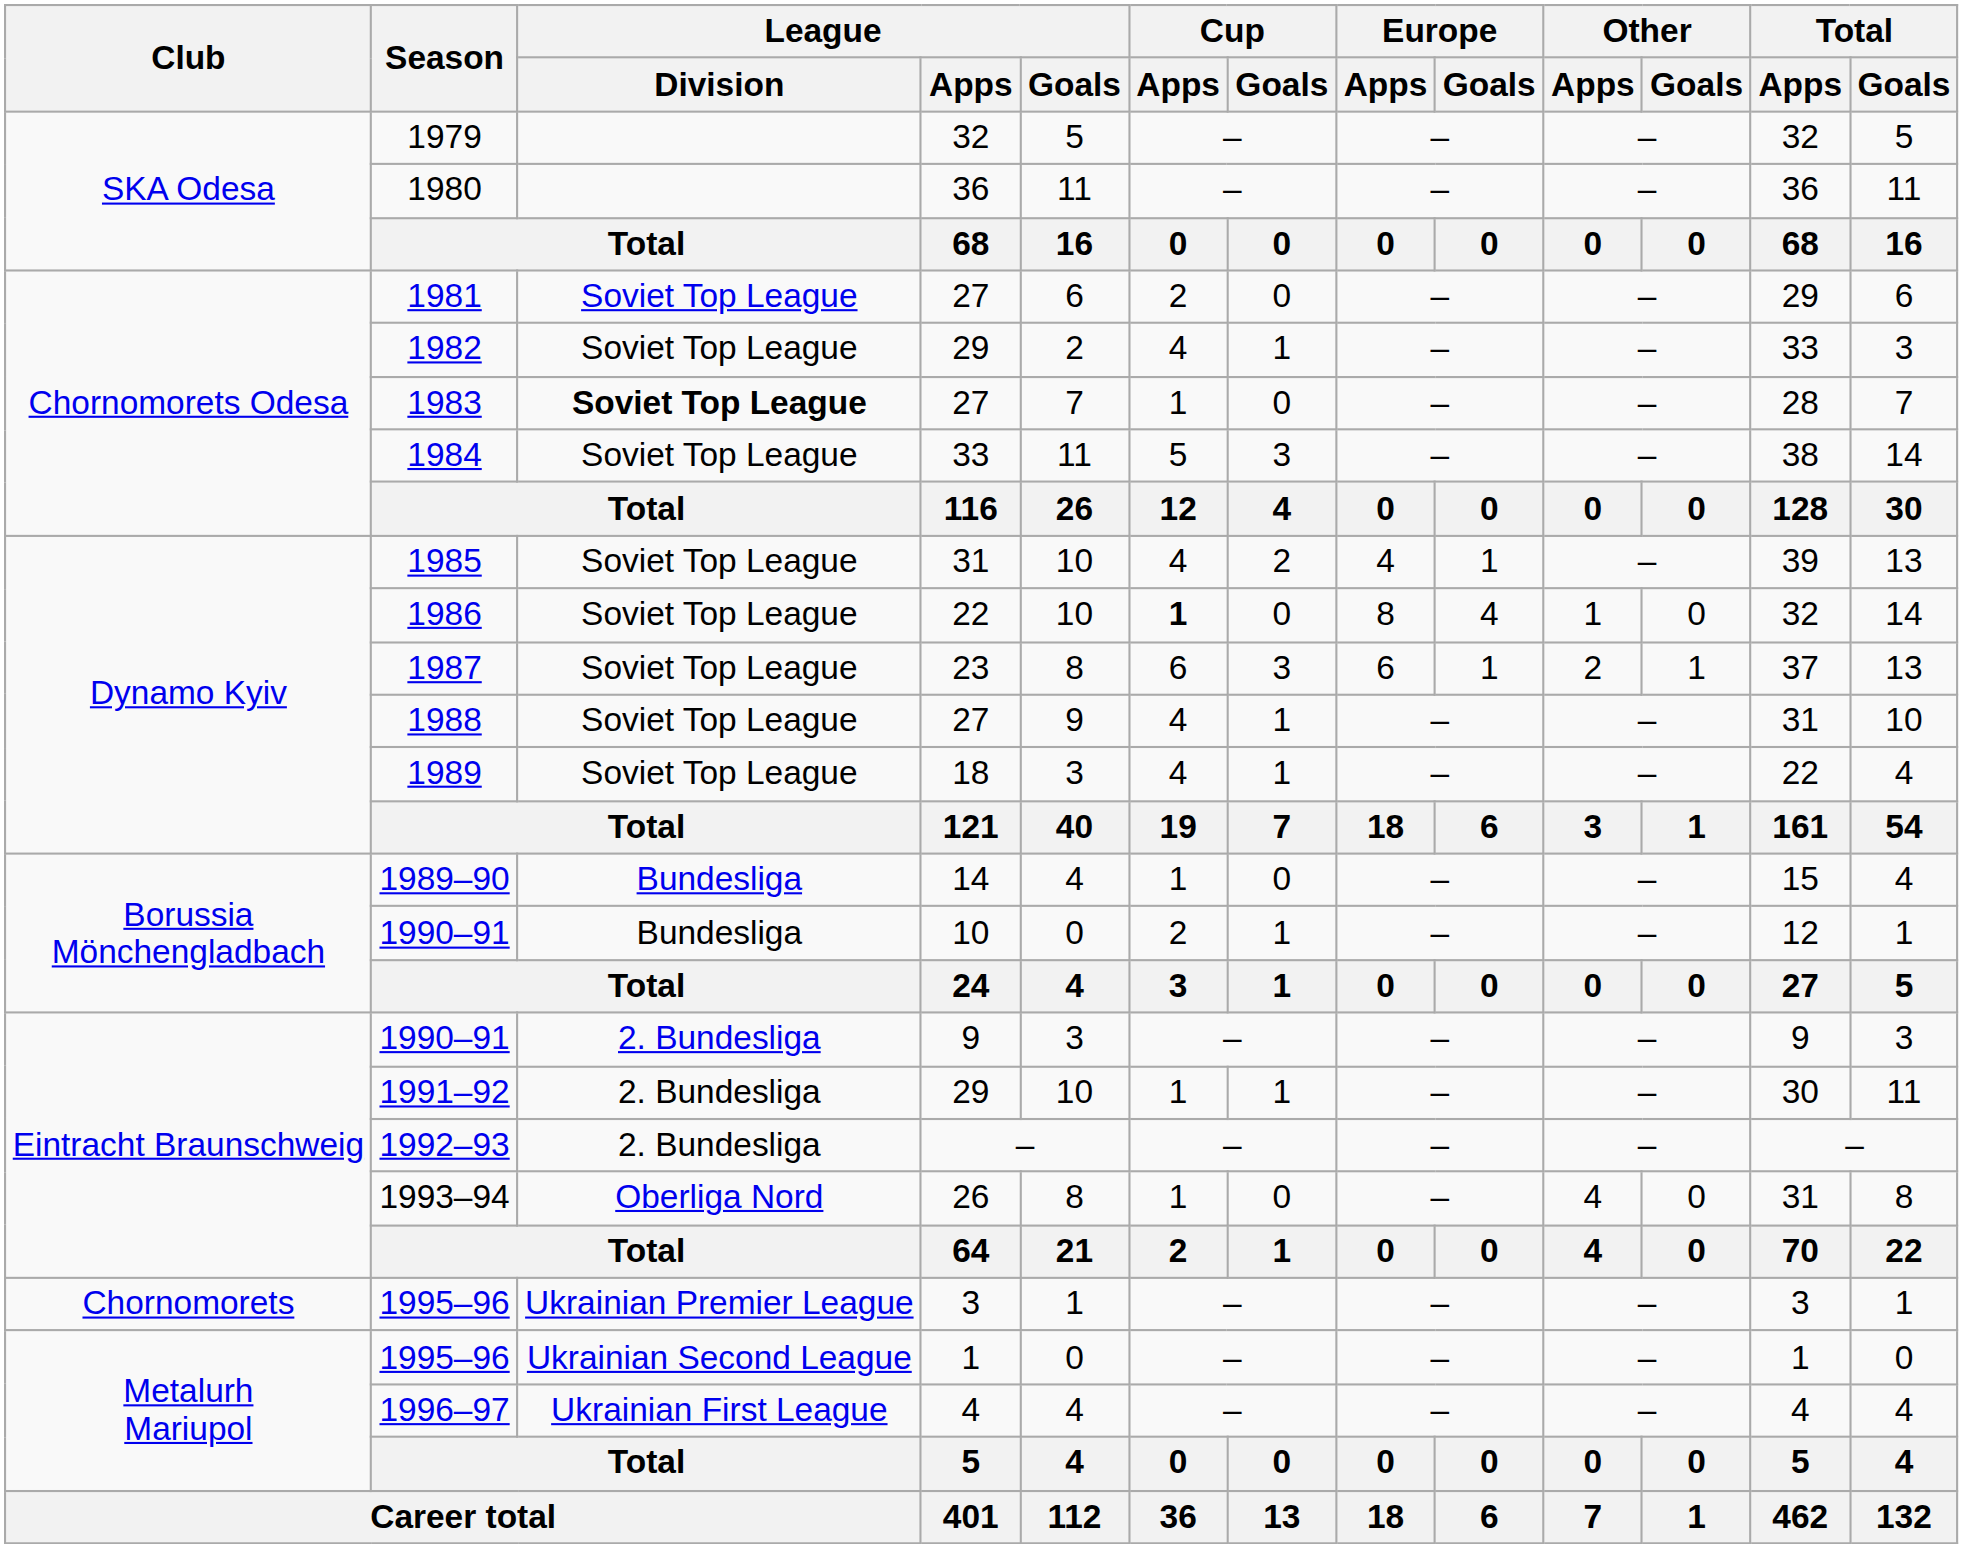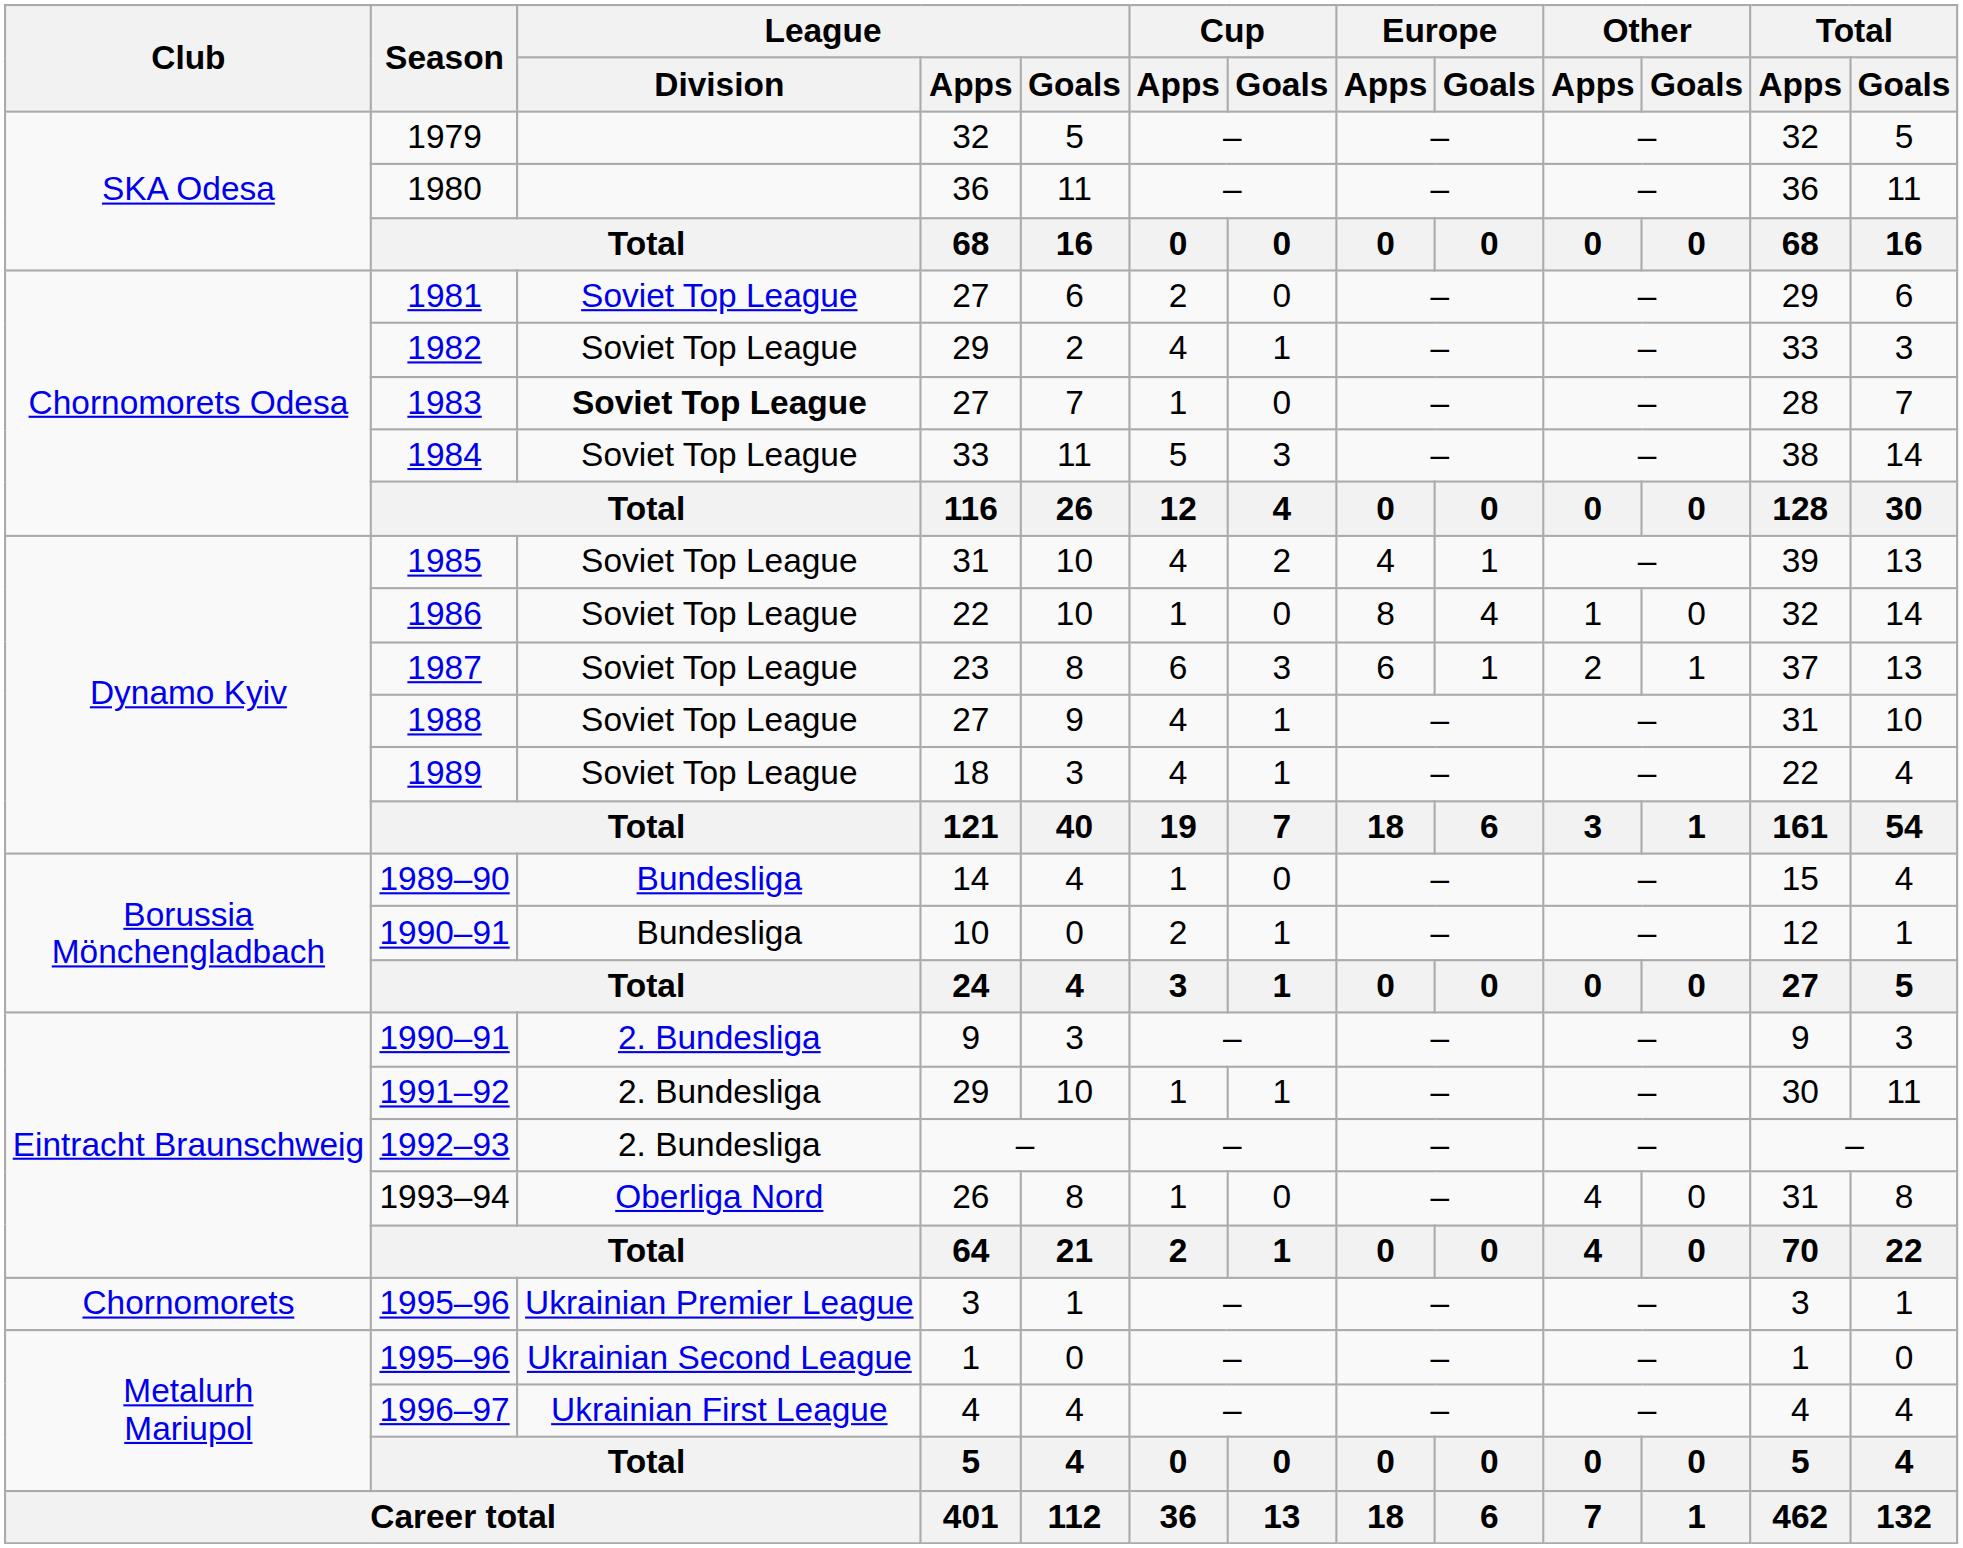1986 | Cup / Apps: bold -> normal
